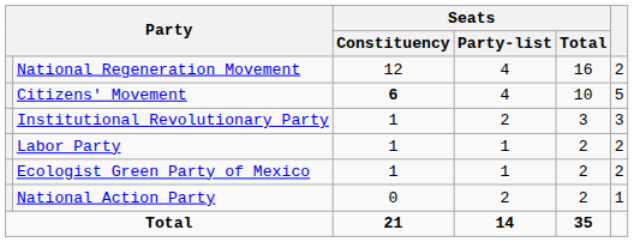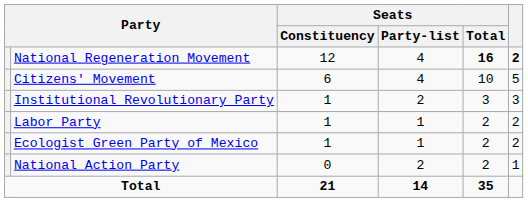National Regeneration Movement | Seats / Total: normal -> bold
National Regeneration Movement | column 6: normal -> bold
Citizens' Movement | Seats / Constituency: bold -> normal
